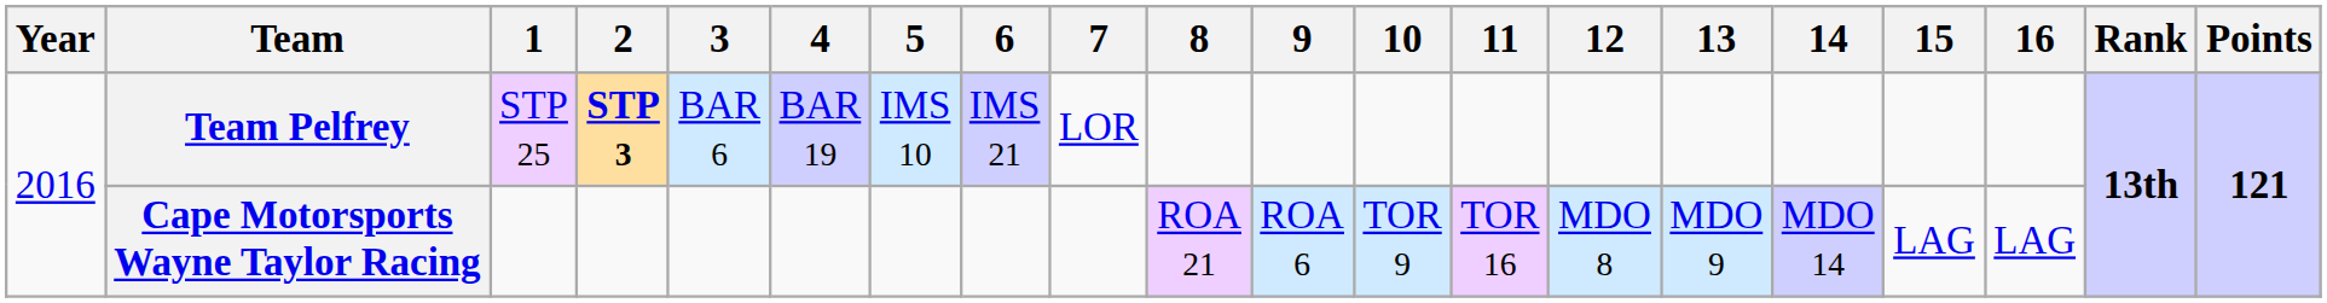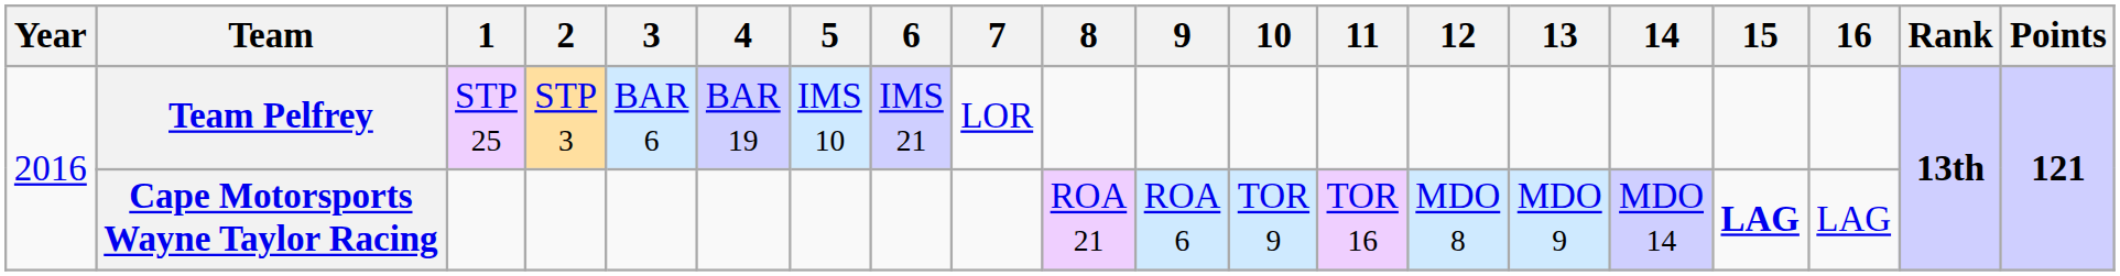Team Pelfrey | 2: bold -> normal
Cape Motorsports Wayne Taylor Racing | 15: normal -> bold
